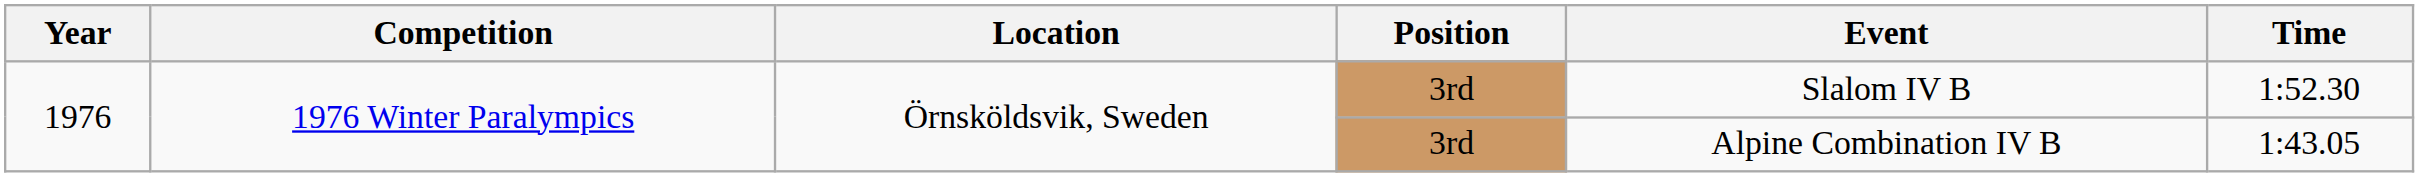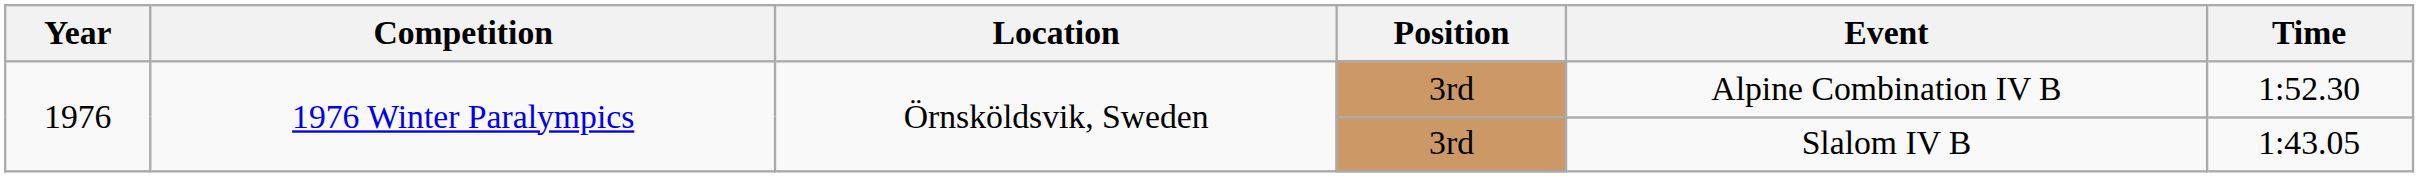row 2 | Event: Slalom IV B -> Alpine Combination IV B
row 3 | Event: Alpine Combination IV B -> Slalom IV B
